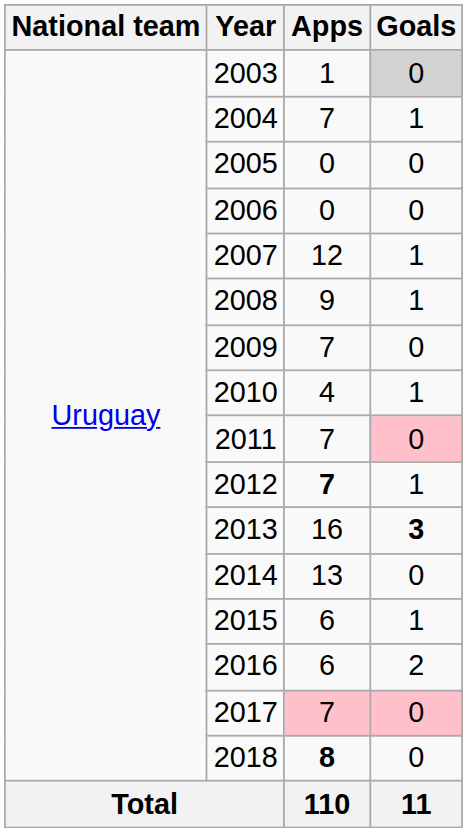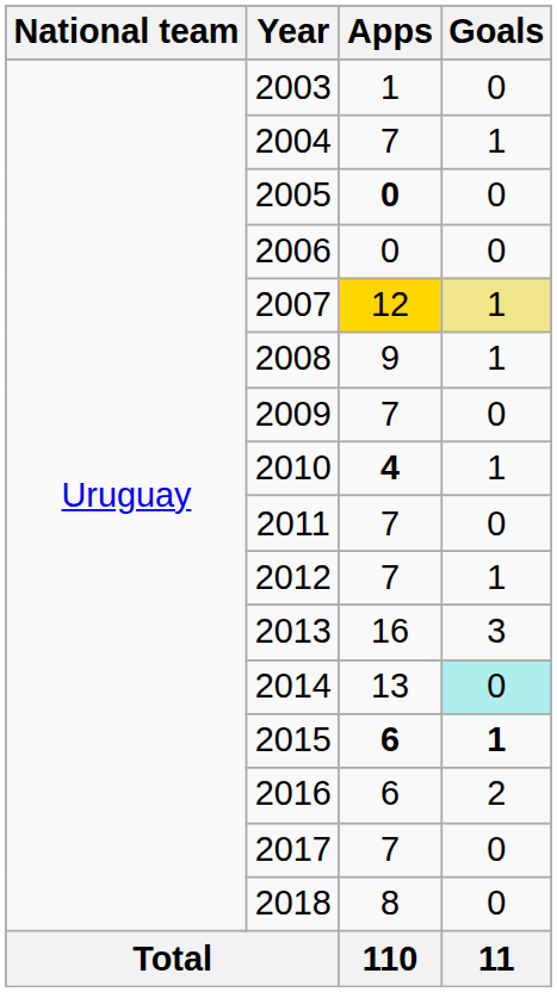2003 | Goals: lightgrey background -> no background
2005 | Apps: normal -> bold
2007 | Apps: no background -> gold background
2007 | Goals: no background -> khaki background
2010 | Apps: normal -> bold
2011 | Goals: pink background -> no background
2012 | Apps: bold -> normal
2013 | Goals: bold -> normal
2014 | Goals: no background -> paleturquoise background
2015 | Apps: normal -> bold
2015 | Goals: normal -> bold
2017 | Apps: pink background -> no background
2017 | Goals: pink background -> no background
2018 | Apps: bold -> normal
